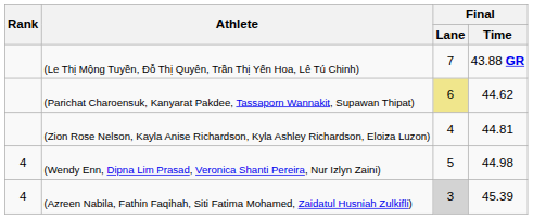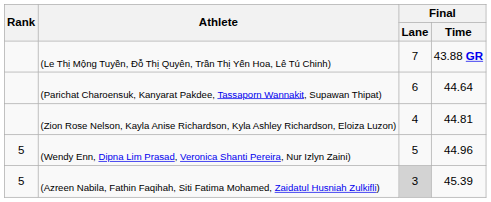row 4 | Final / Lane: khaki background -> no background
row 4 | Final / Time: 44.62 -> 44.64
row 6 | Rank: 4 -> 5
row 6 | Final / Time: 44.98 -> 44.96
row 7 | Rank: 4 -> 5
